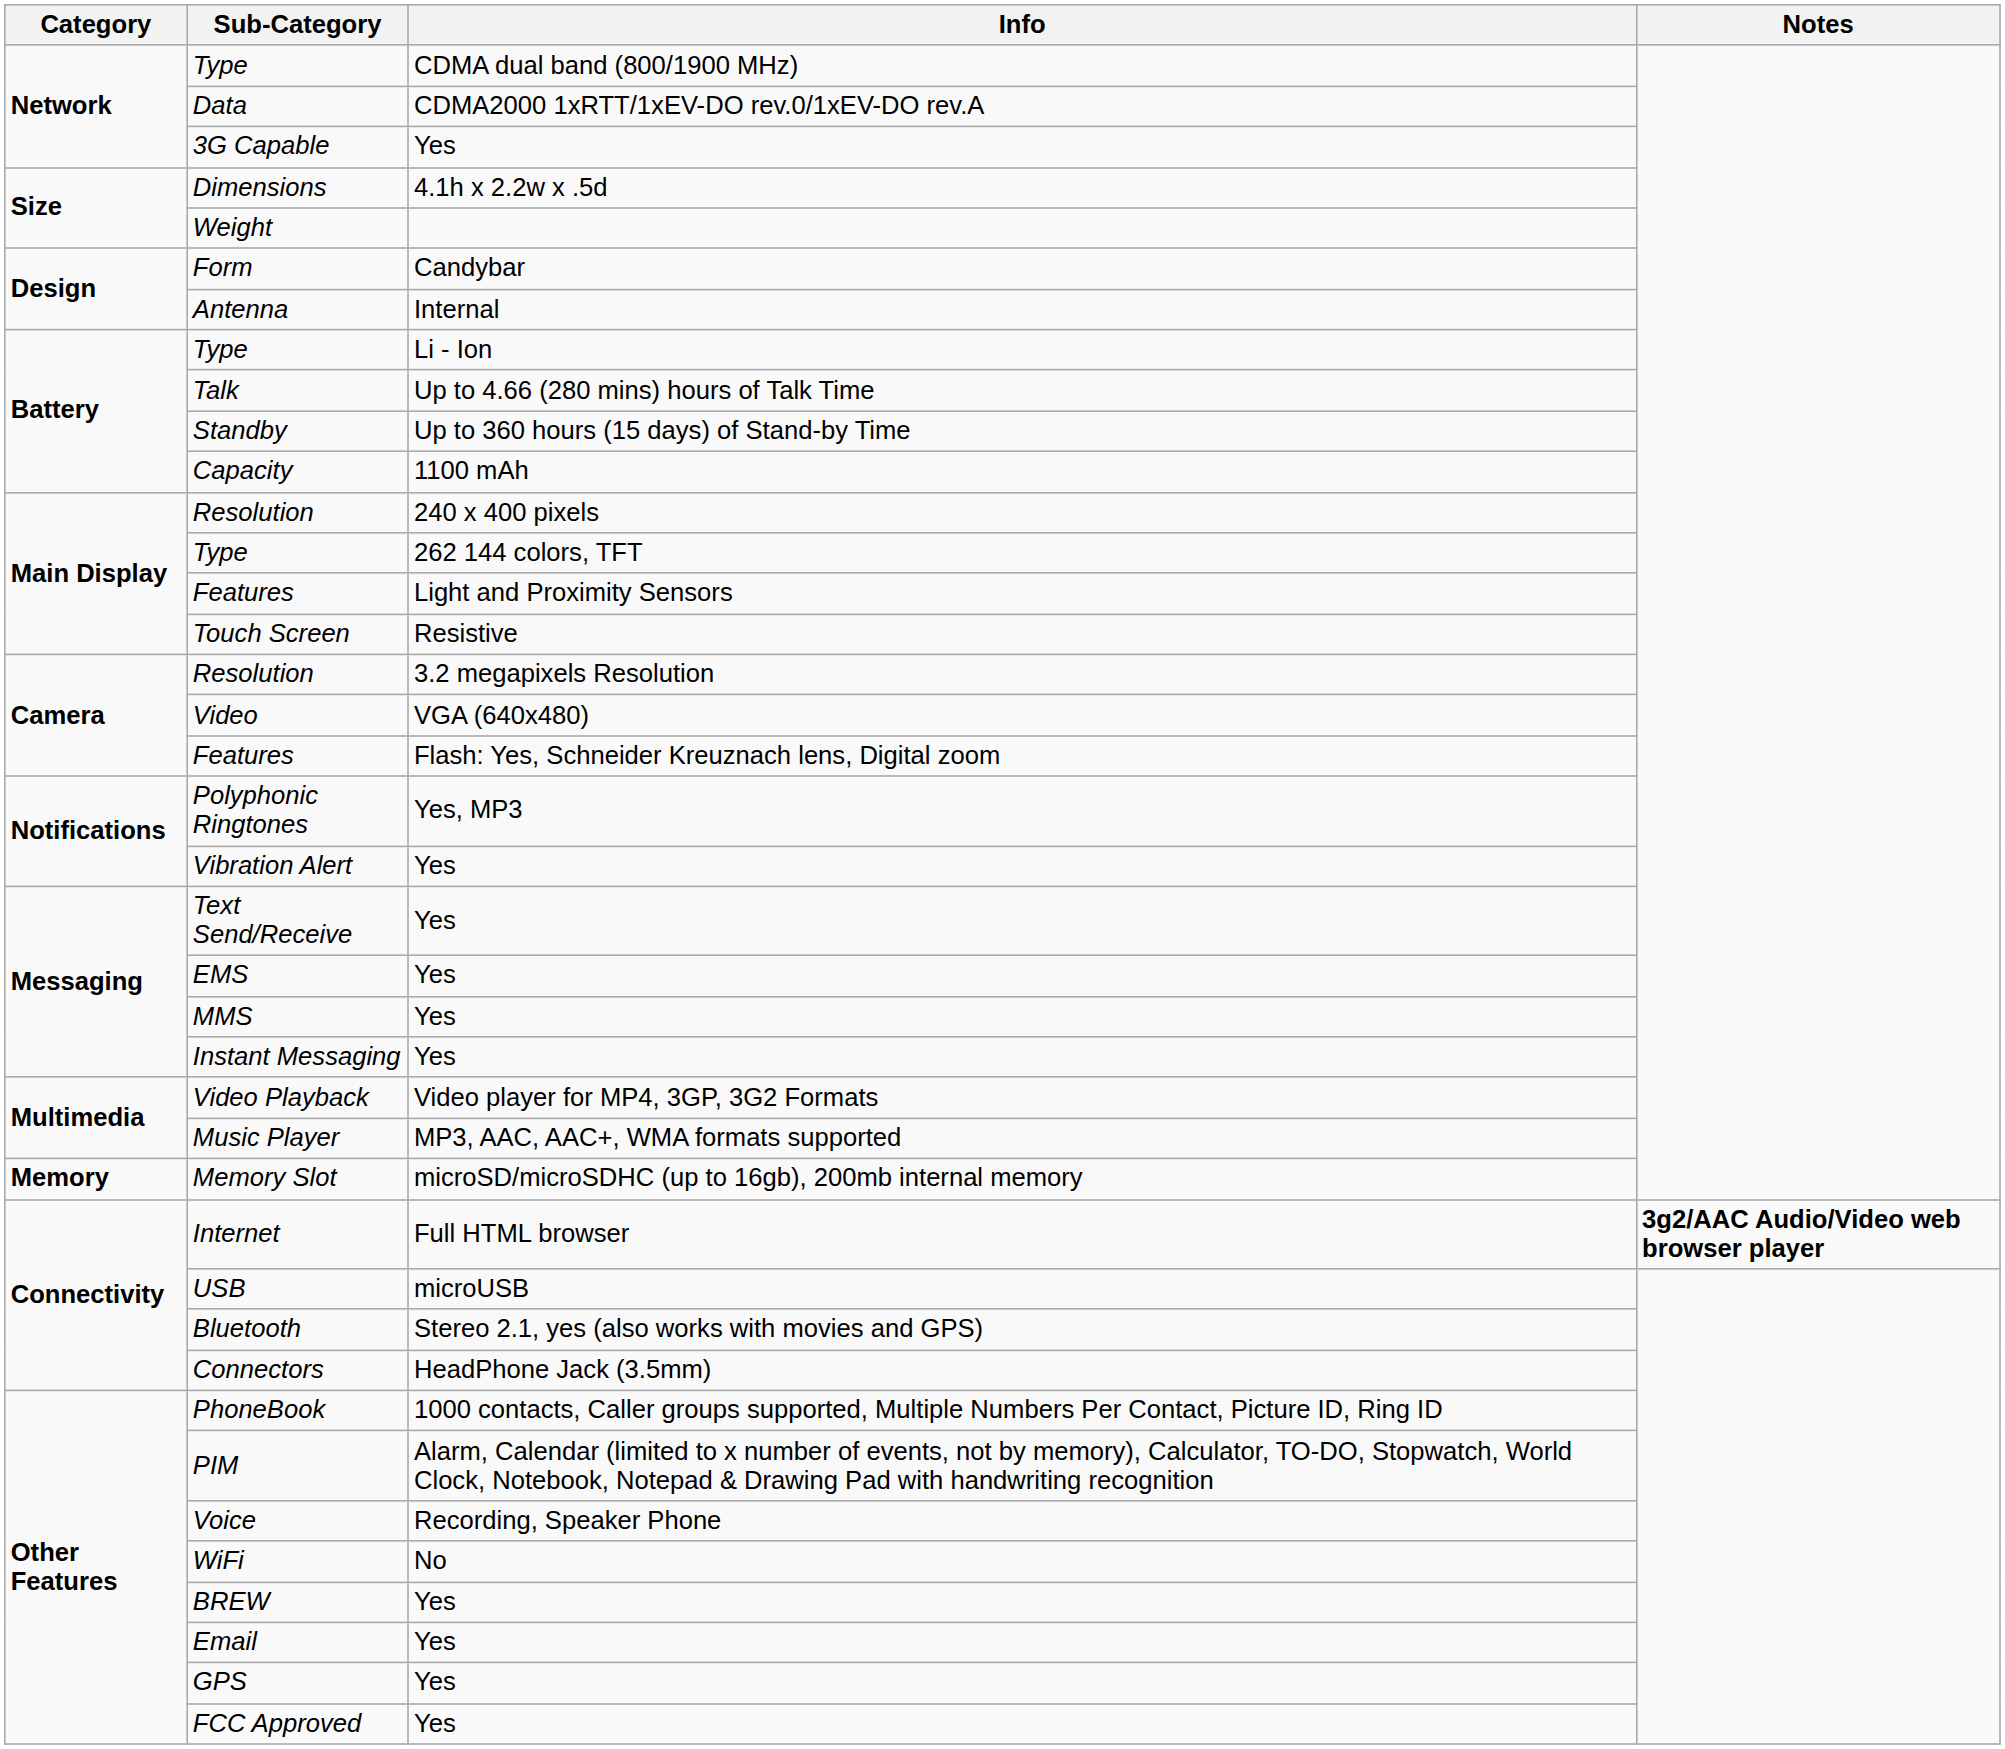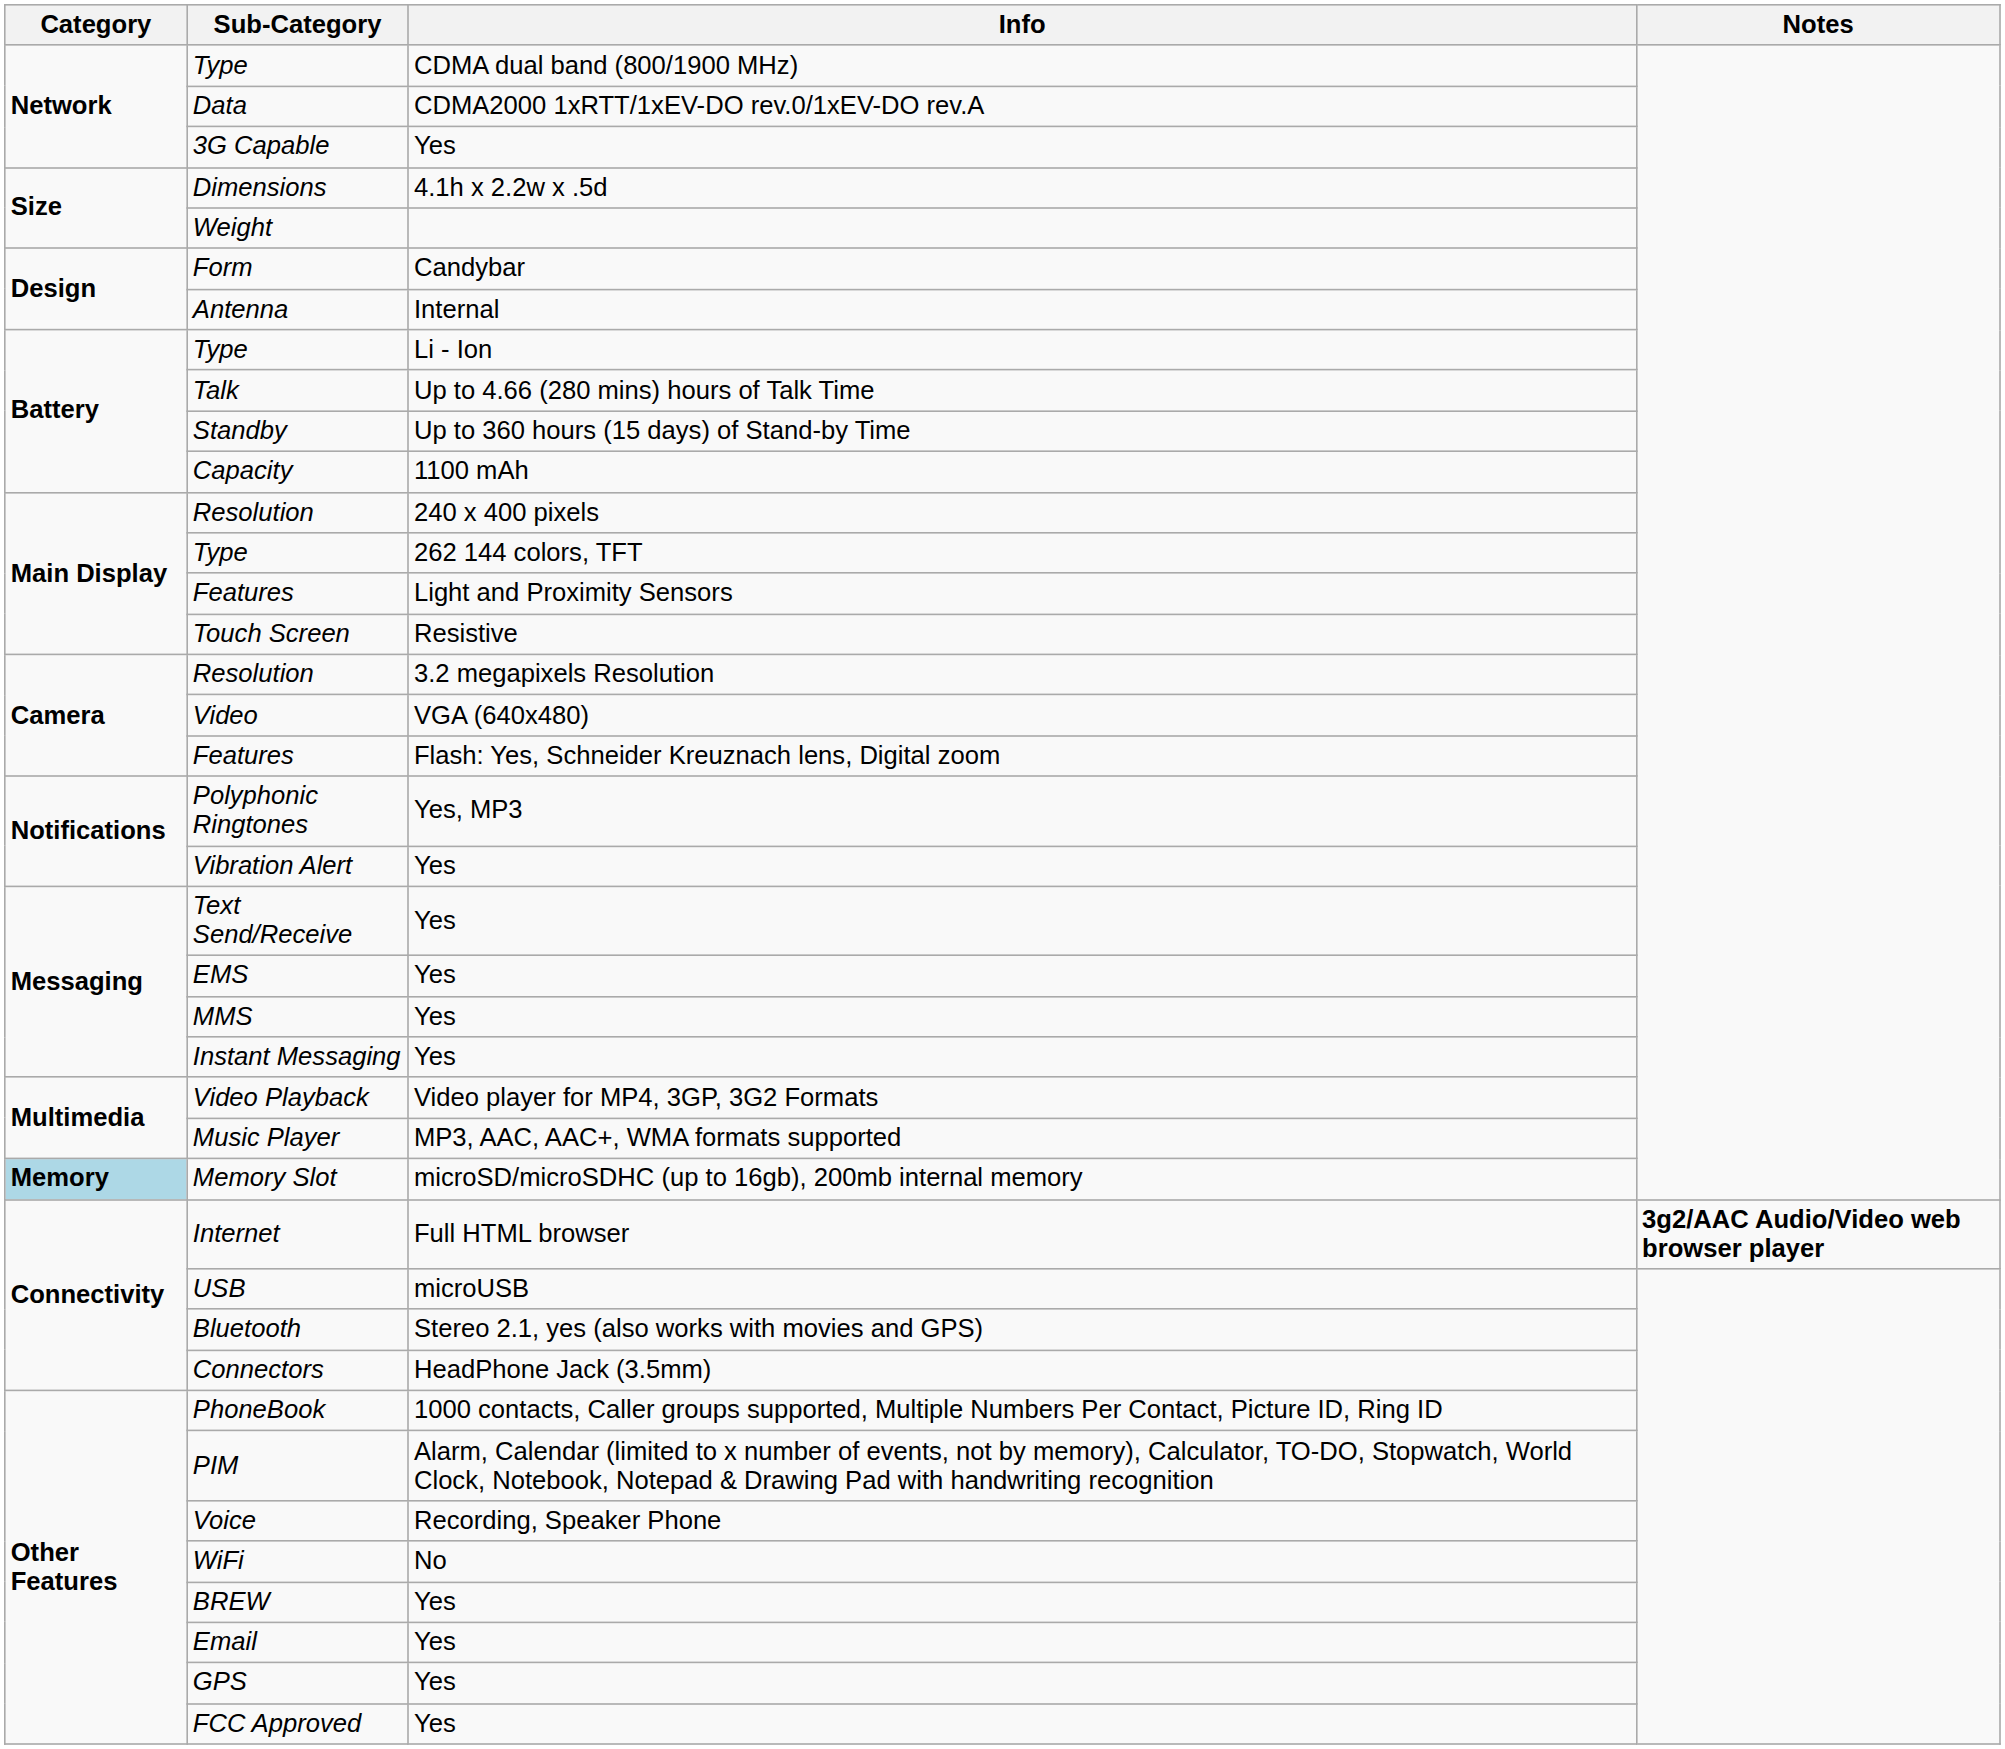Memory Slot | Category: no background -> lightblue background
